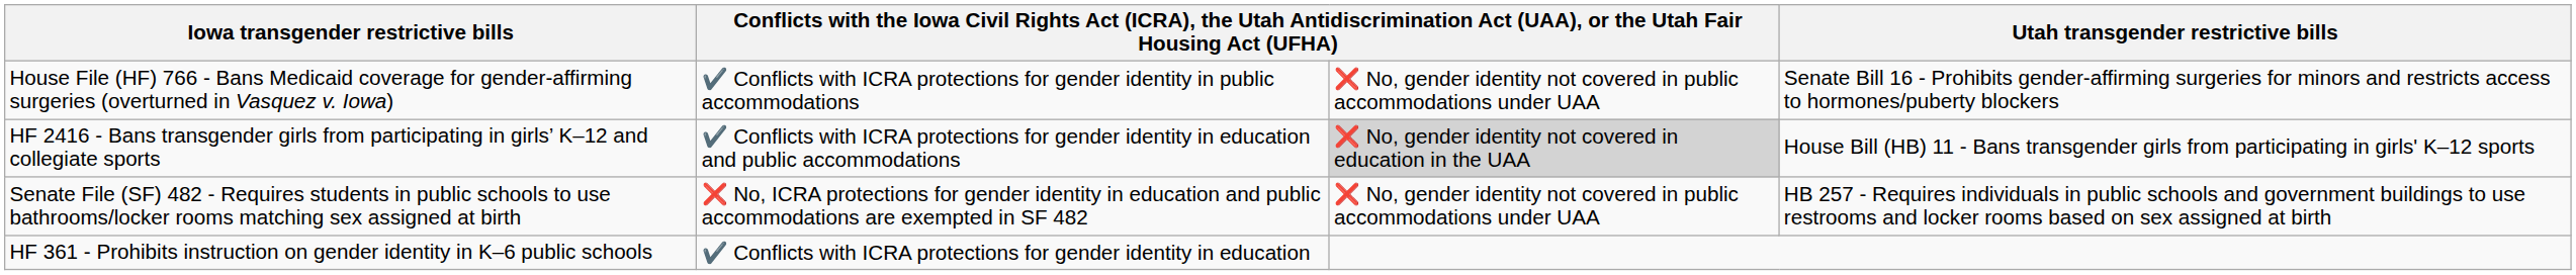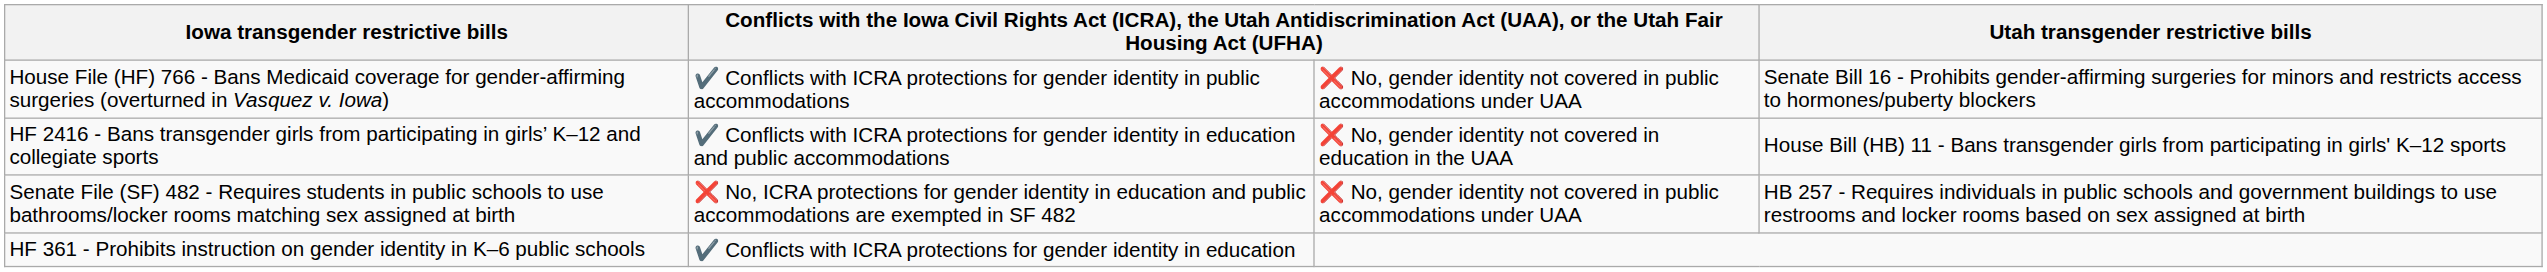row 3 | column 3: lightgrey background -> no background
